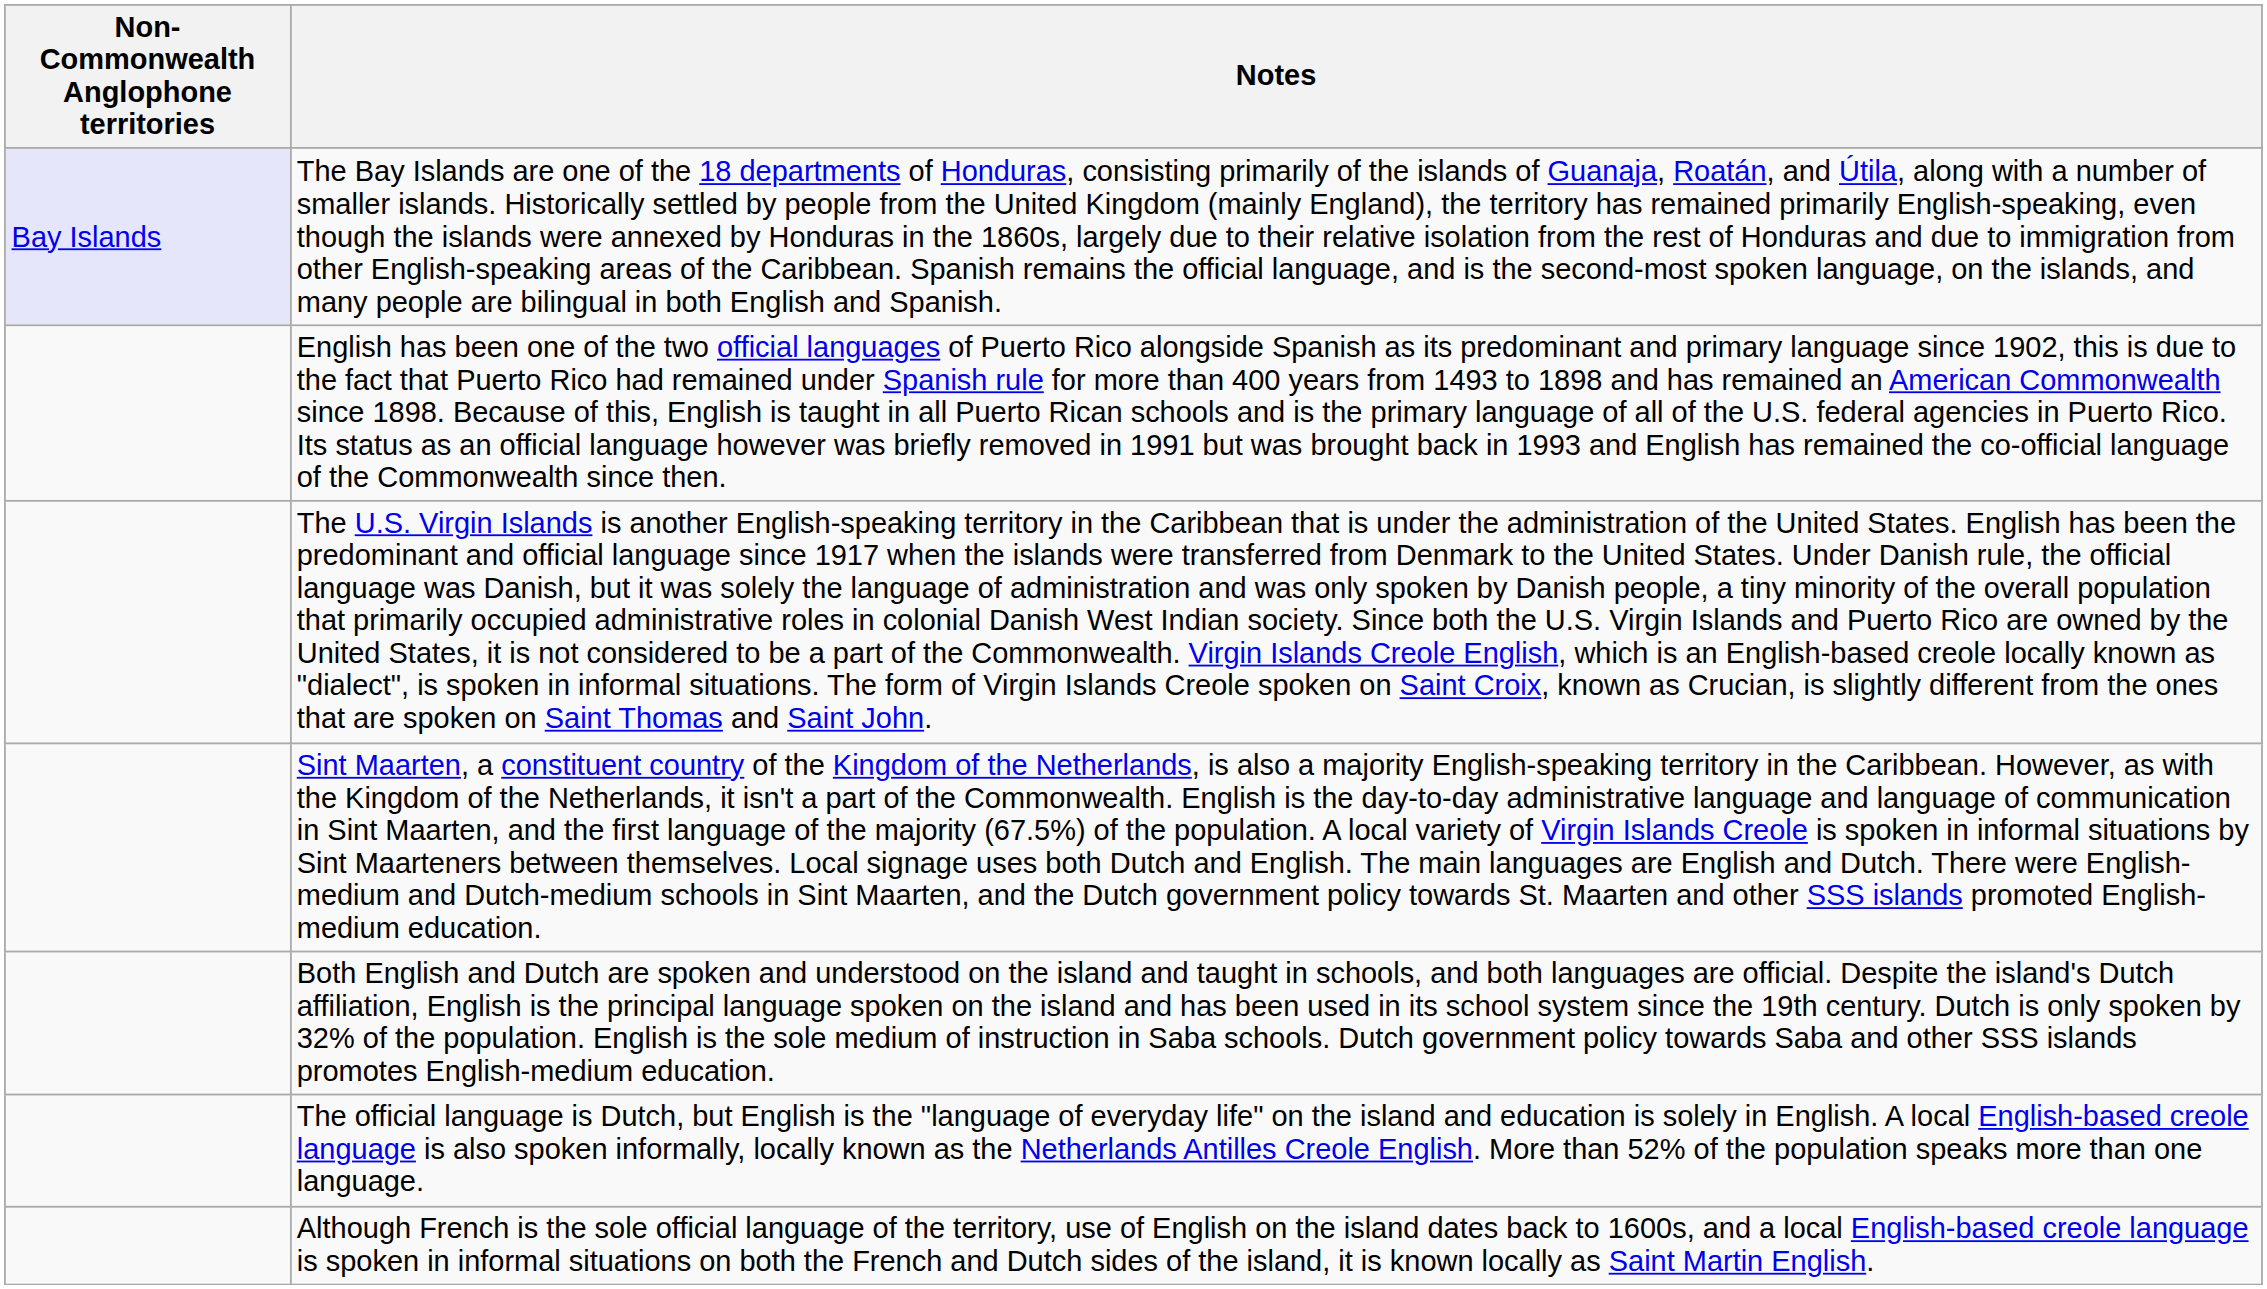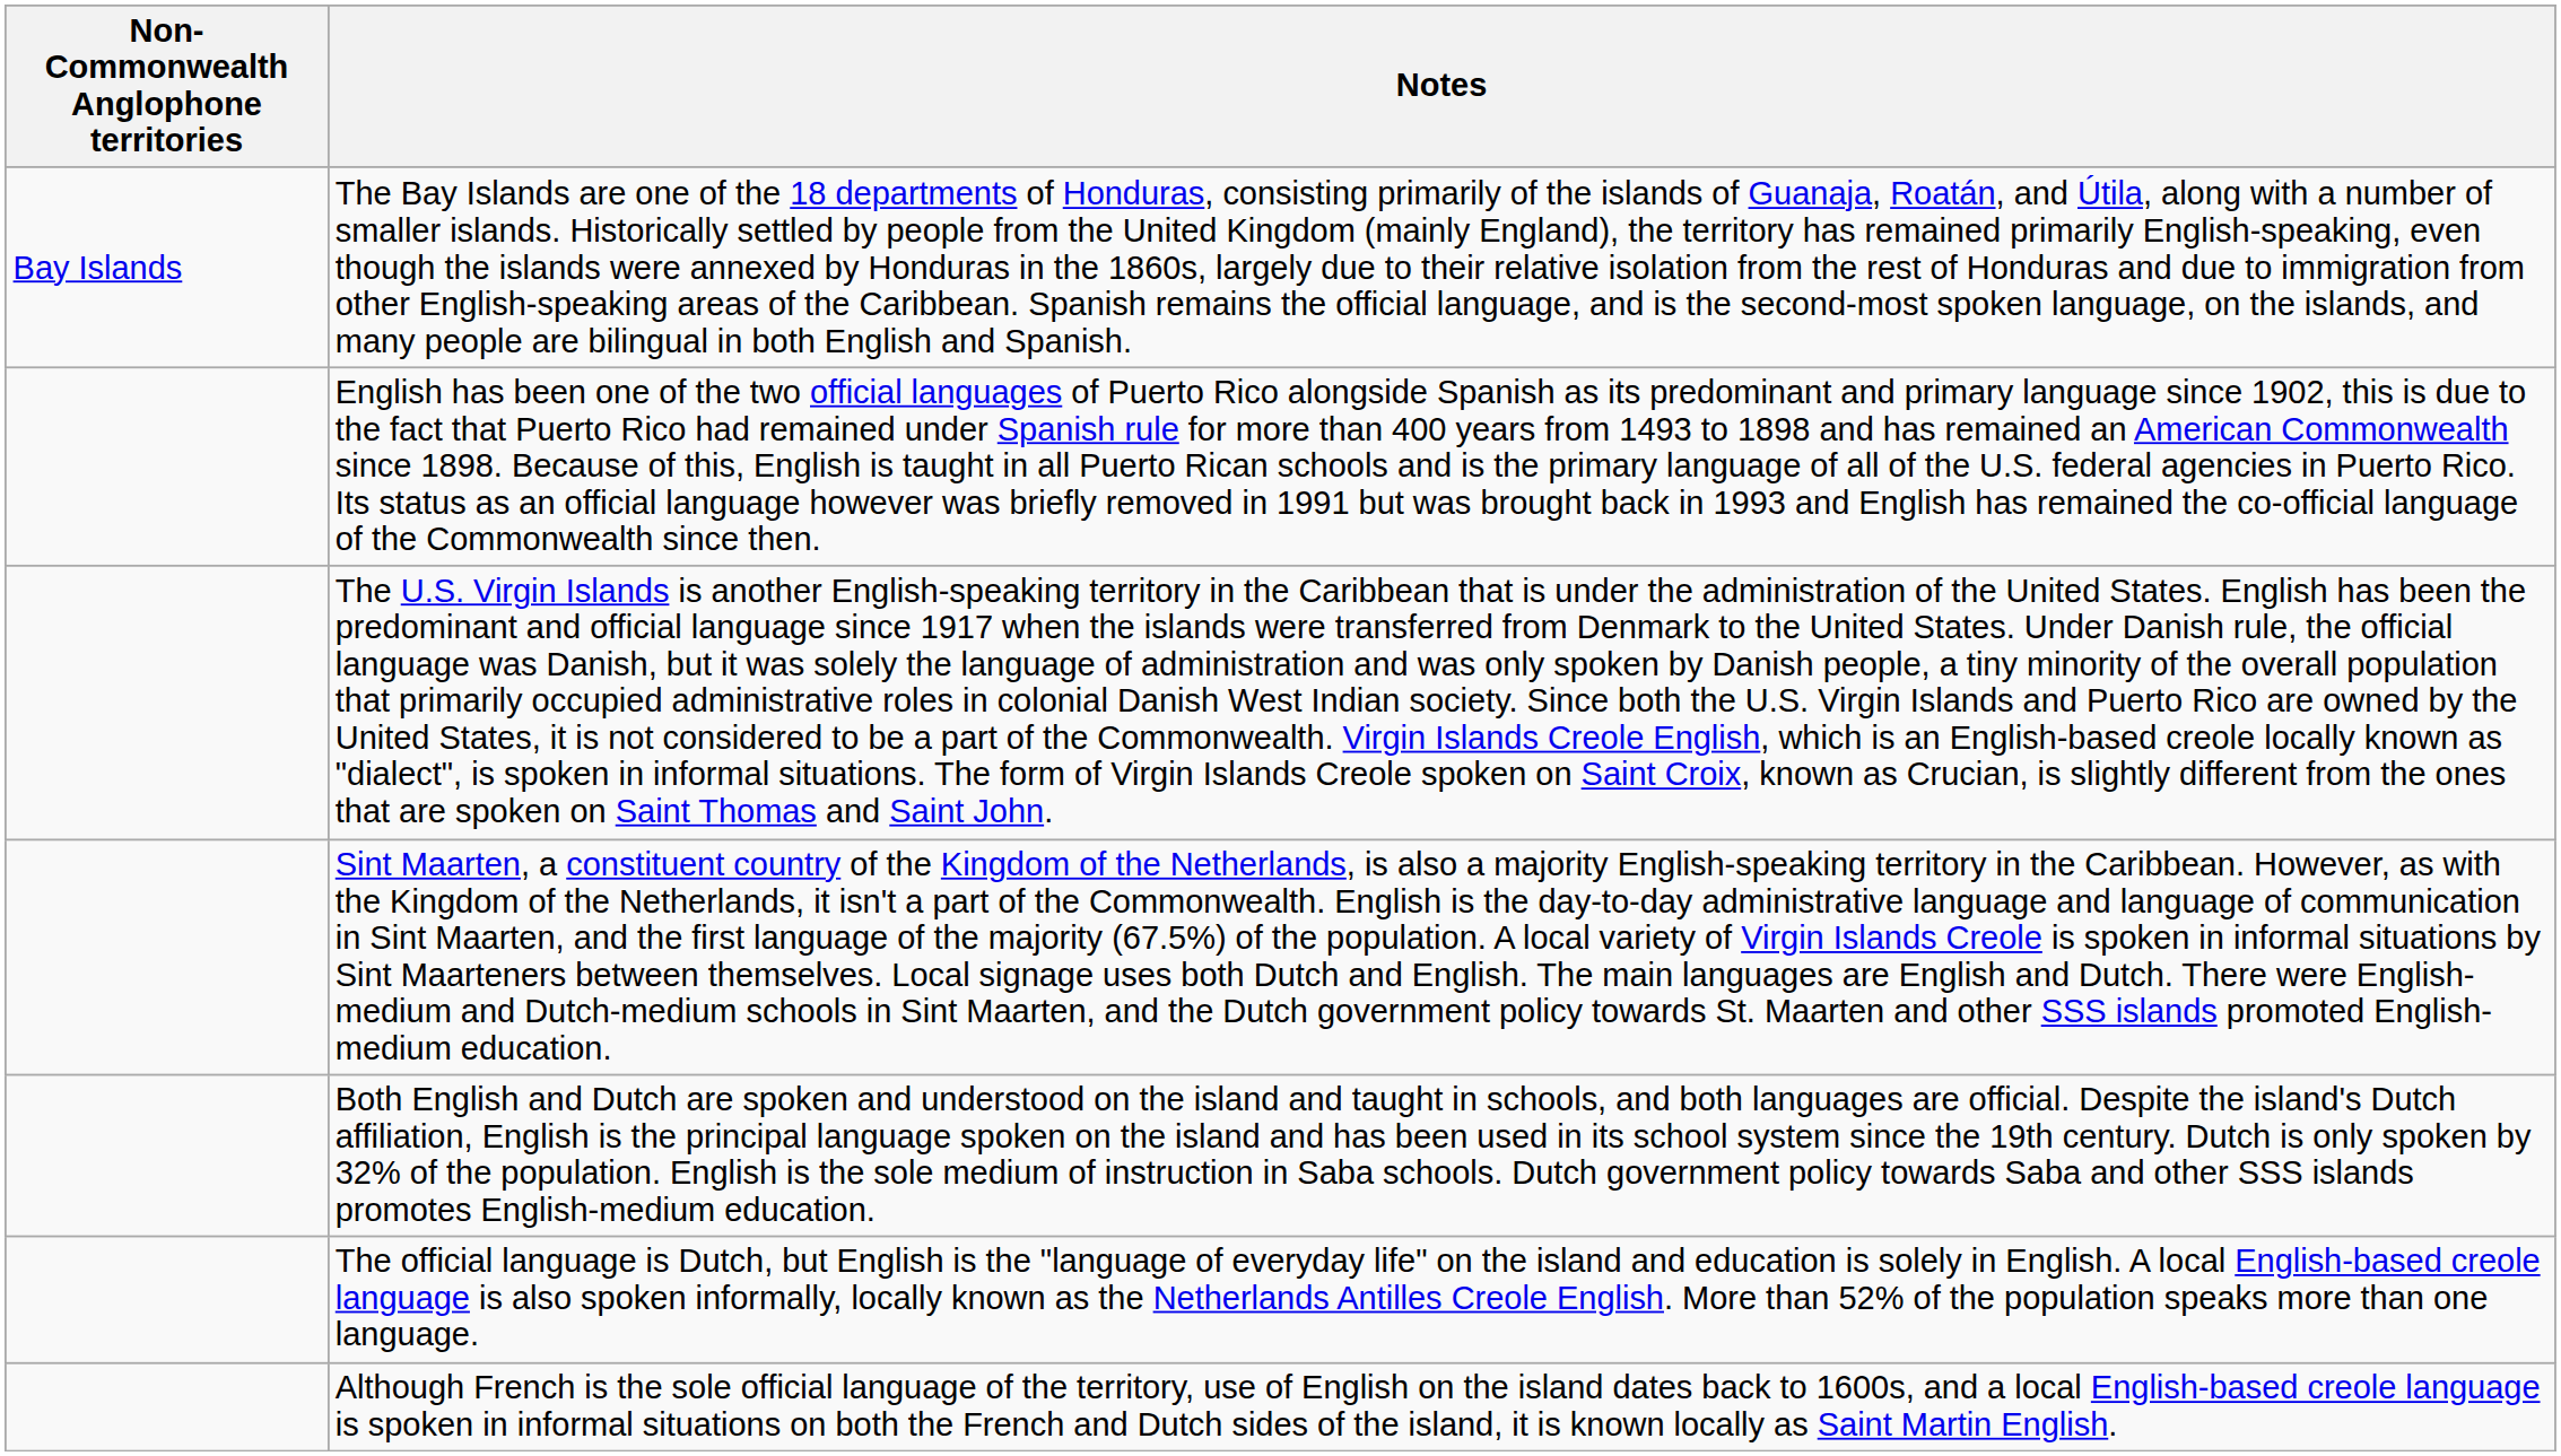row 2 | Non-Commonwealth Anglophone territories: lavender background -> no background
